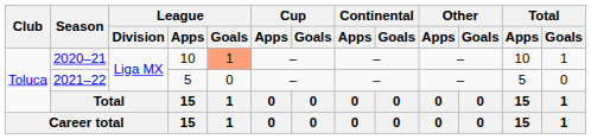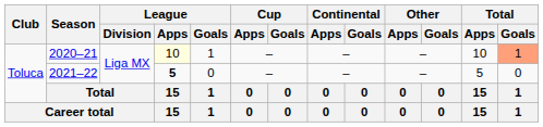2020–21 | League / Apps: no background -> lightyellow background
2020–21 | League / Goals: lightsalmon background -> no background
2020–21 | Total / Goals: no background -> lightsalmon background
2021–22 | League / Apps: normal -> bold
